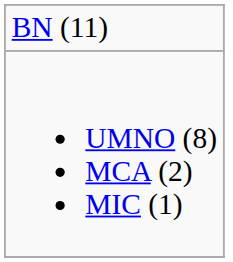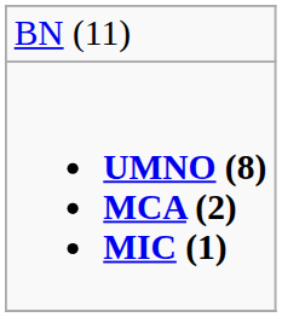row 2 | column 1: normal -> bold
